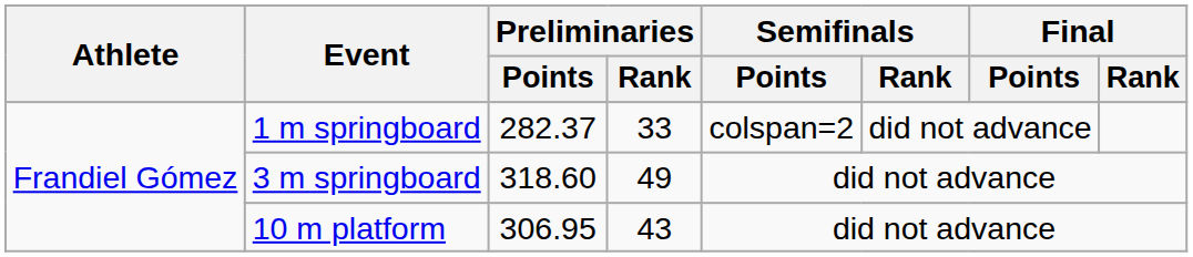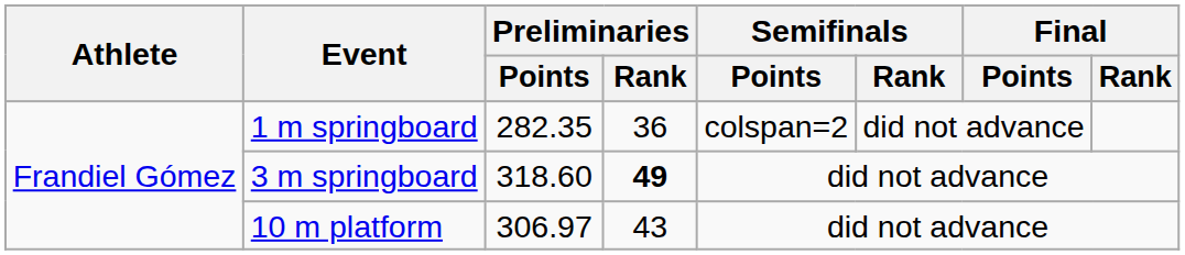1 m springboard | Preliminaries / Points: 282.37 -> 282.35
1 m springboard | Preliminaries / Rank: 33 -> 36
3 m springboard | Preliminaries / Rank: normal -> bold
10 m platform | Preliminaries / Points: 306.95 -> 306.97
